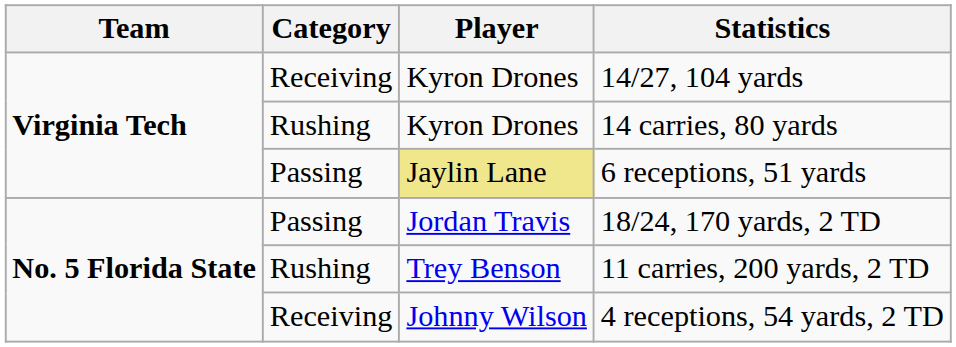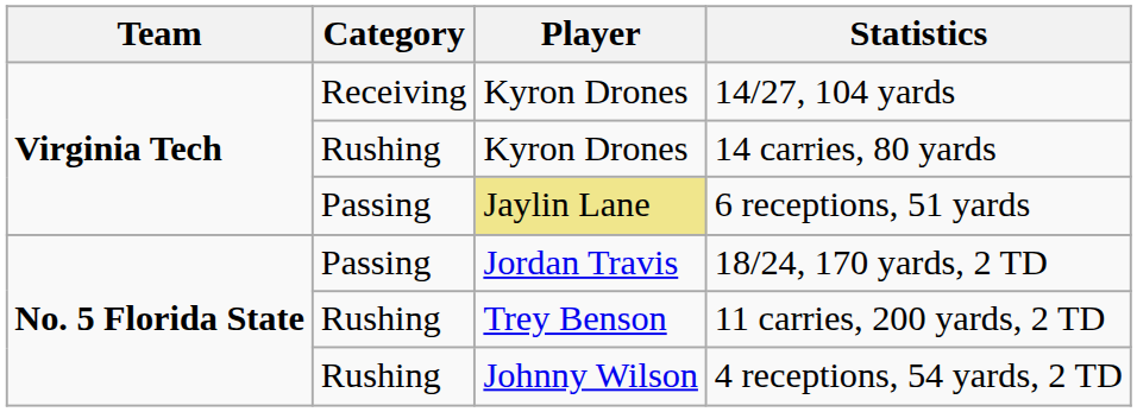4 receptions, 54 yards, 2 TD | Category: Receiving -> Rushing
